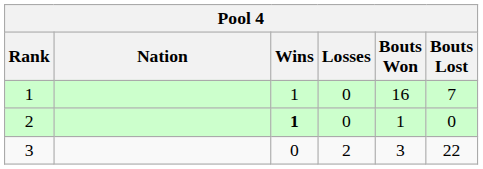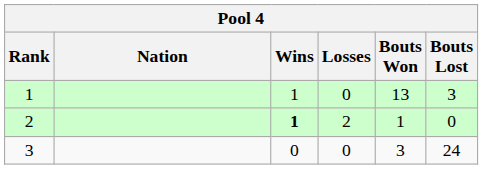row 3 | Bouts Won: 16 -> 13
row 3 | Bouts Lost: 7 -> 3
row 4 | Losses: 0 -> 2
row 5 | Losses: 2 -> 0
row 5 | Bouts Lost: 22 -> 24
